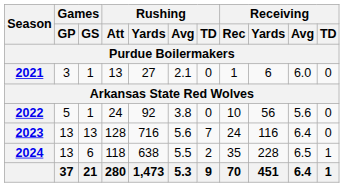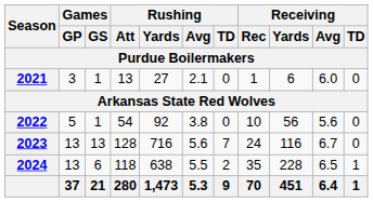2022 | Rushing / Att / Purdue Boilermakers: 24 -> 54
2023 | Receiving / Avg / Purdue Boilermakers: 6.4 -> 6.7
